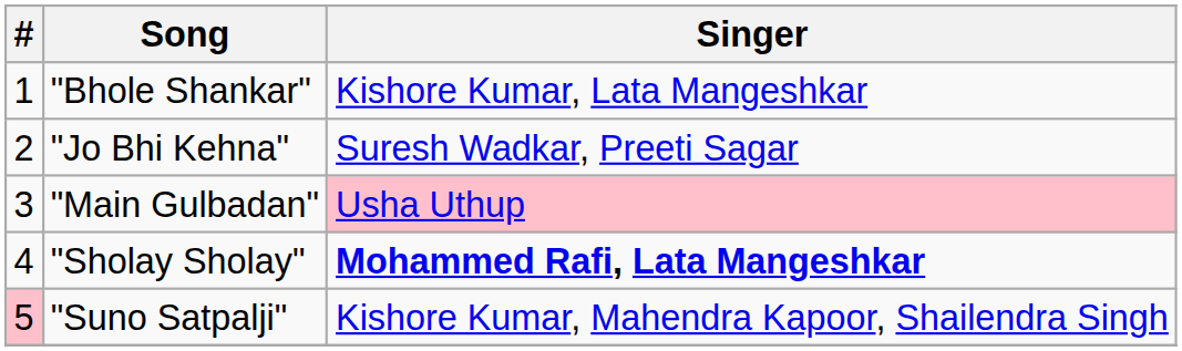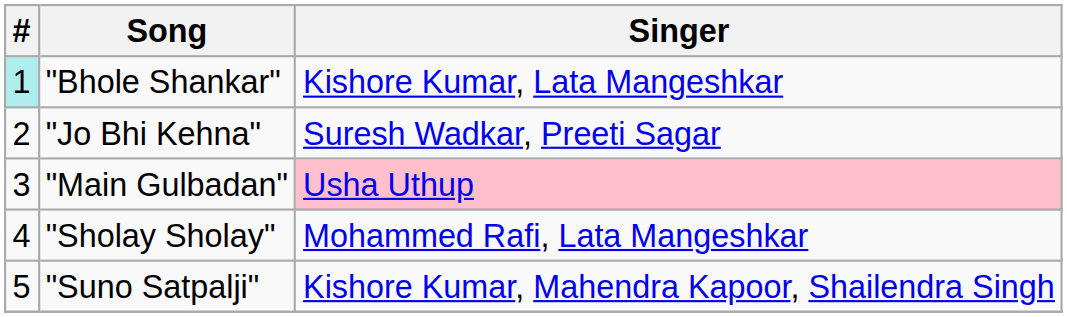"Bhole Shankar" | #: no background -> paleturquoise background
"Sholay Sholay" | Singer: bold -> normal
"Suno Satpalji" | #: pink background -> no background
